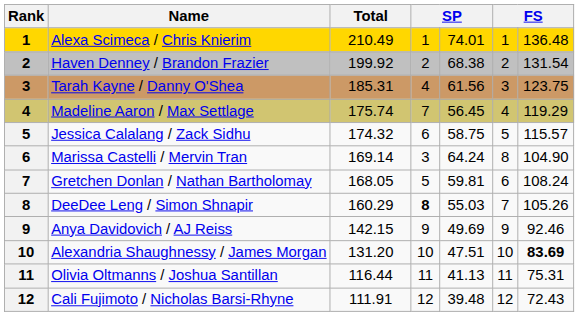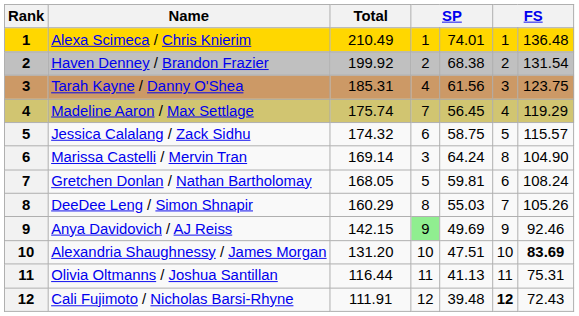DeeDee Leng / Simon Shnapir | column 4: bold -> normal
Anya Davidovich / AJ Reiss | column 4: no background -> lightgreen background
Cali Fujimoto / Nicholas Barsi-Rhyne | column 6: normal -> bold
